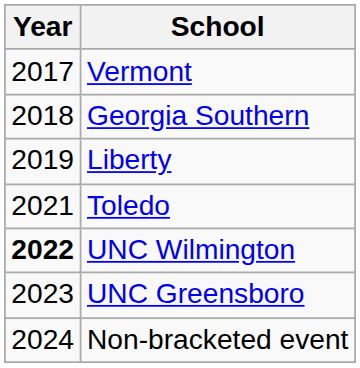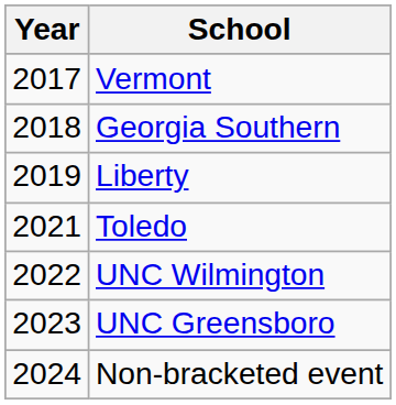UNC Wilmington | Year: bold -> normal
